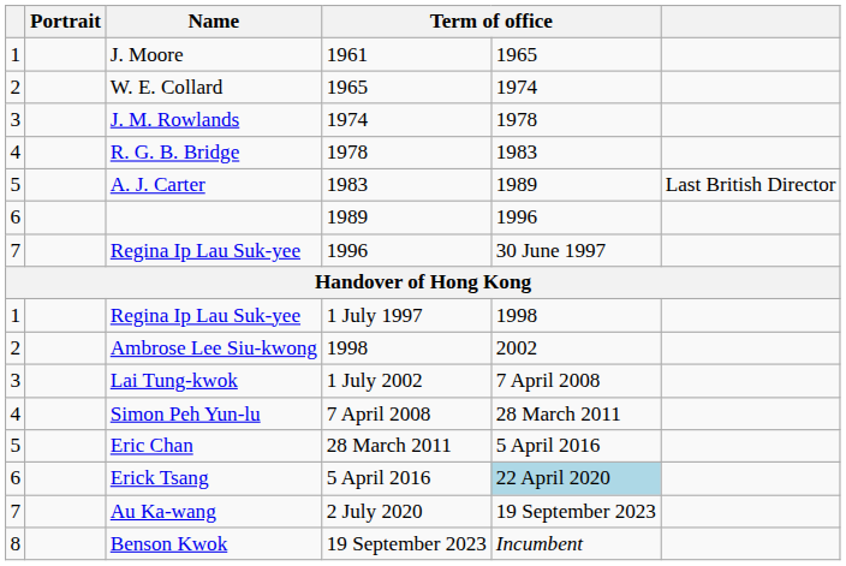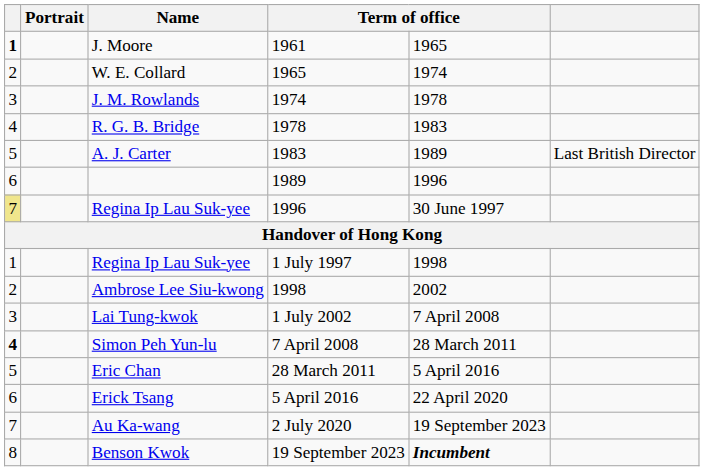J. Moore | column 1: normal -> bold
Regina Ip Lau Suk-yee / 1996 | column 1: no background -> khaki background
Simon Peh Yun-lu | column 1: normal -> bold
Erick Tsang | column 5: lightblue background -> no background
Benson Kwok | column 5: normal -> bold
